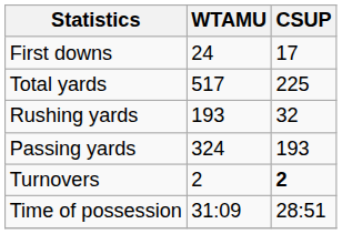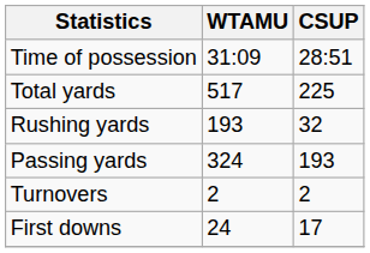rows swapped: First downs <-> Time of possession
Turnovers | CSUP: bold -> normal
